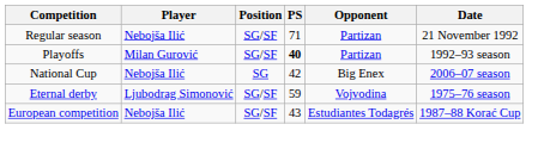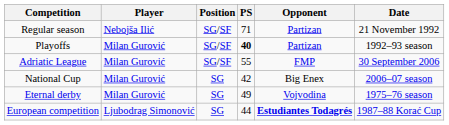+ row: Adriatic League | Milan Gurović | SG/SF | 55 | FMP | 30 September 2006
National Cup | Player: Nebojša Ilić -> Milan Gurović
Eternal derby | Player: Ljubodrag Simonović -> Milan Gurović
Eternal derby | Position: SG/SF -> SG
Eternal derby | PS: 59 -> 49
European competition | Player: Nebojša Ilić -> Ljubodrag Simonović
European competition | Position: SG/SF -> SG
European competition | PS: 43 -> 44
European competition | Opponent: normal -> bold
